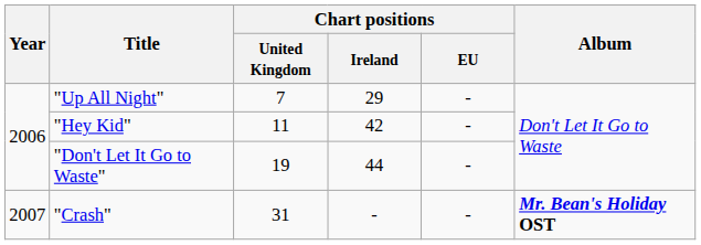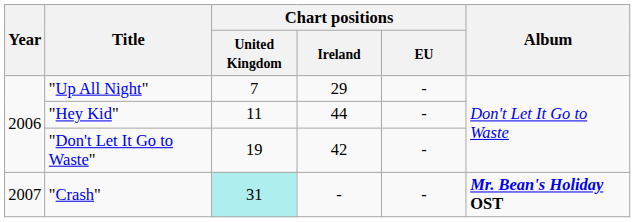"Hey Kid" | Chart positions / Ireland: 42 -> 44
"Don't Let It Go to Waste" | Chart positions / Ireland: 44 -> 42
"Crash" | Chart positions / United Kingdom: no background -> paleturquoise background
